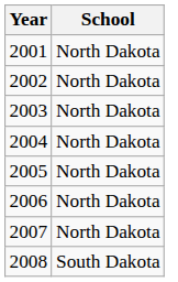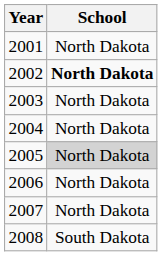2002 | School: normal -> bold
2005 | School: no background -> lightgrey background
